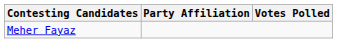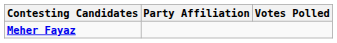Meher Fayaz | Contesting Candidates: normal -> bold
